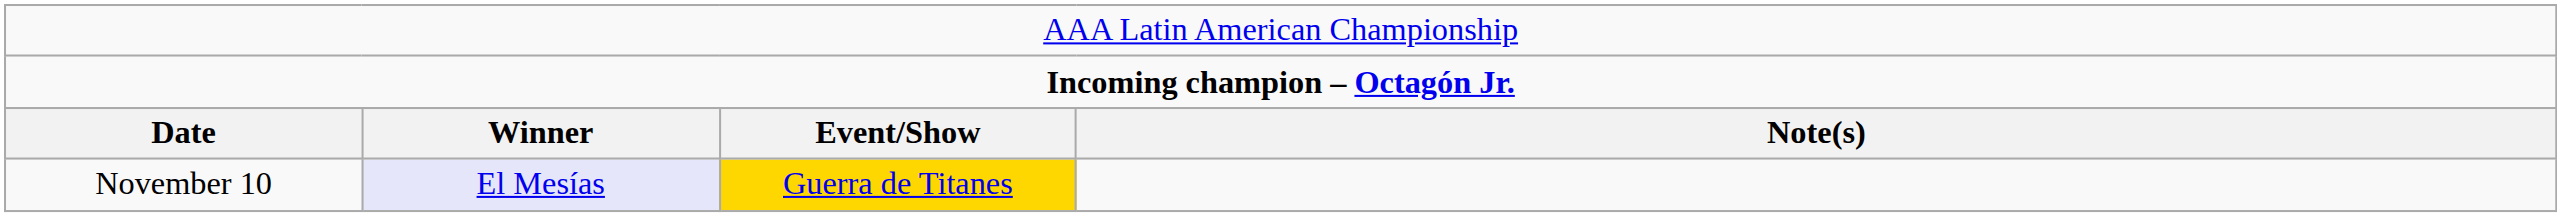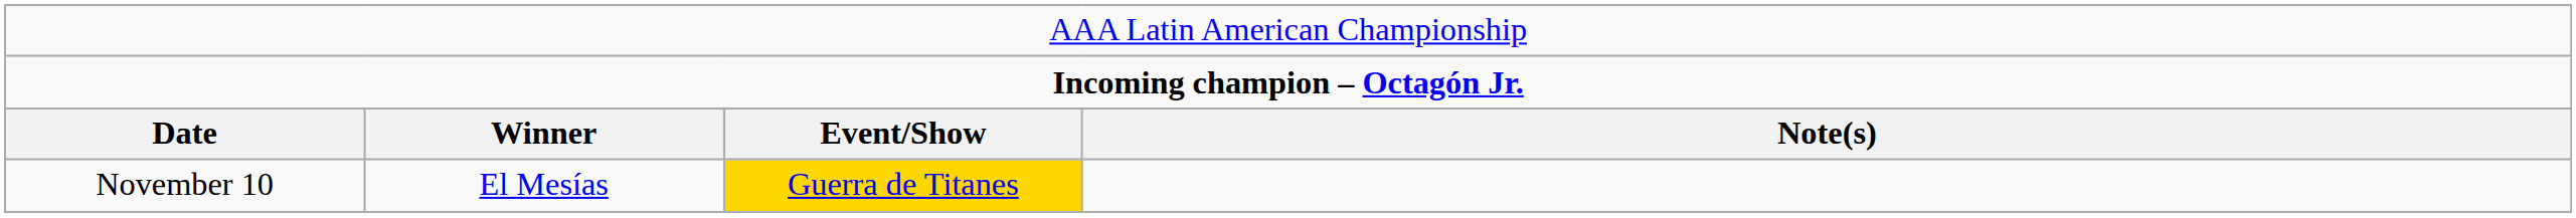November 10 | column 2: lavender background -> no background
